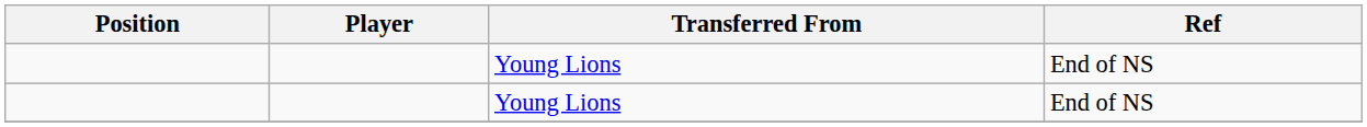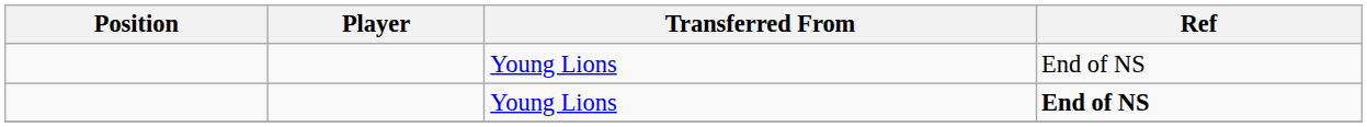row 3 | Ref: normal -> bold
